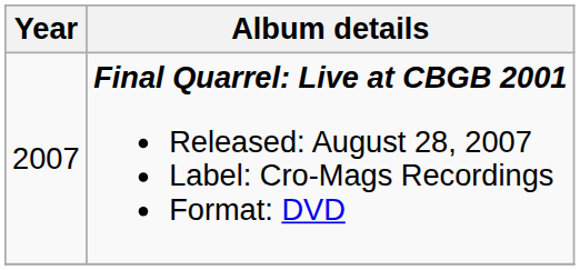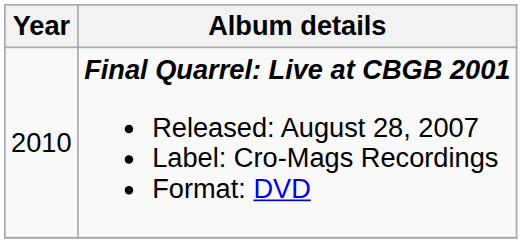row 2 | Year: 2007 -> 2010
